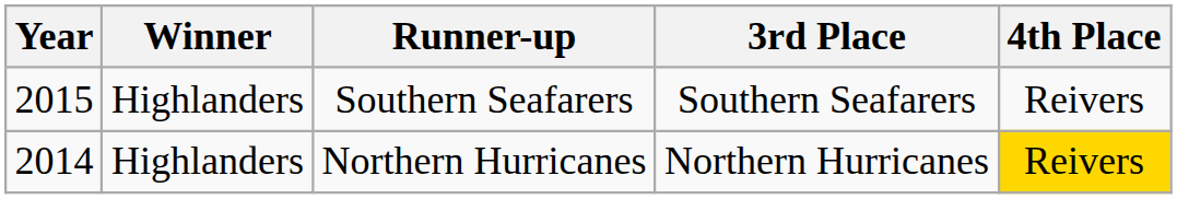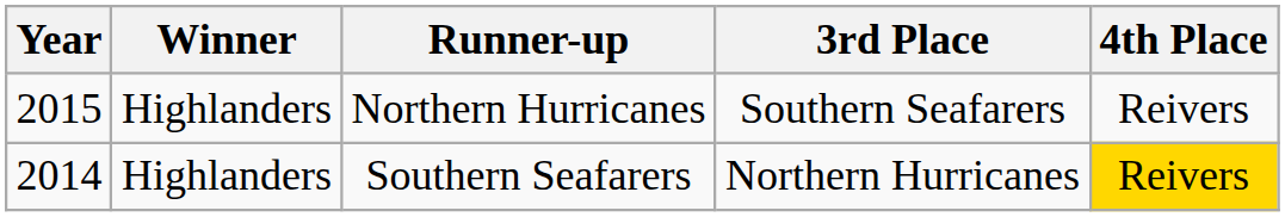row 2 | Runner-up: Southern Seafarers -> Northern Hurricanes
row 3 | Runner-up: Northern Hurricanes -> Southern Seafarers
